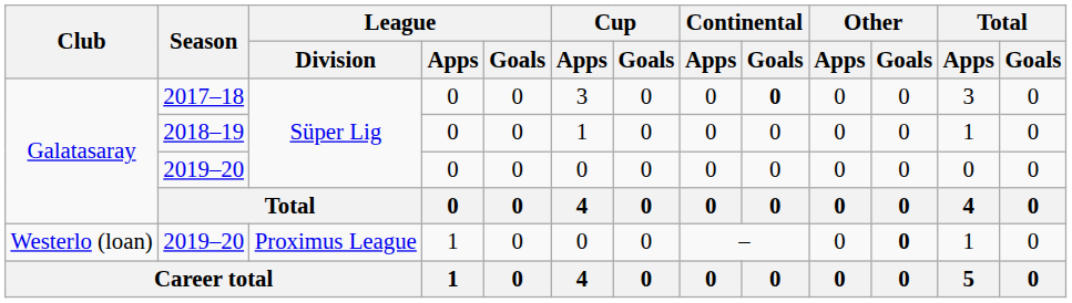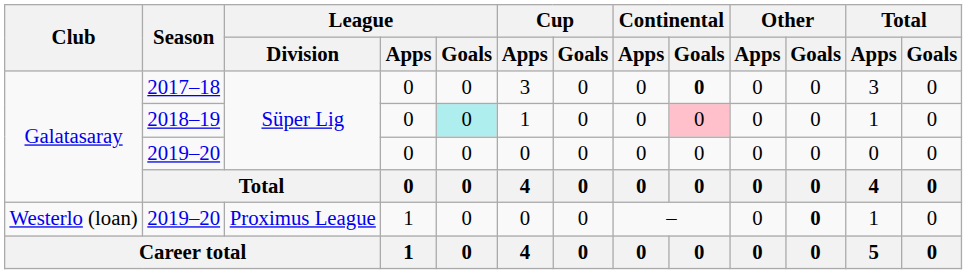2018–19 | League / Goals: no background -> paleturquoise background
2018–19 | Continental / Goals: no background -> pink background
